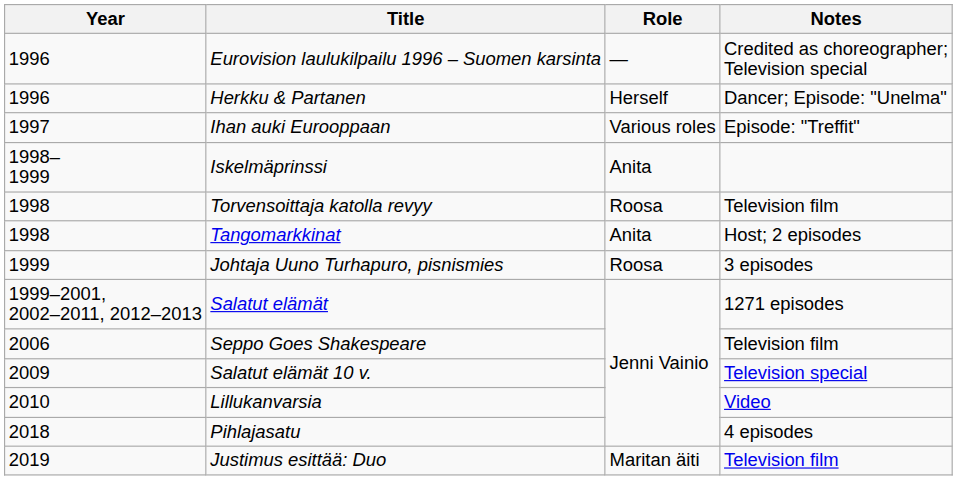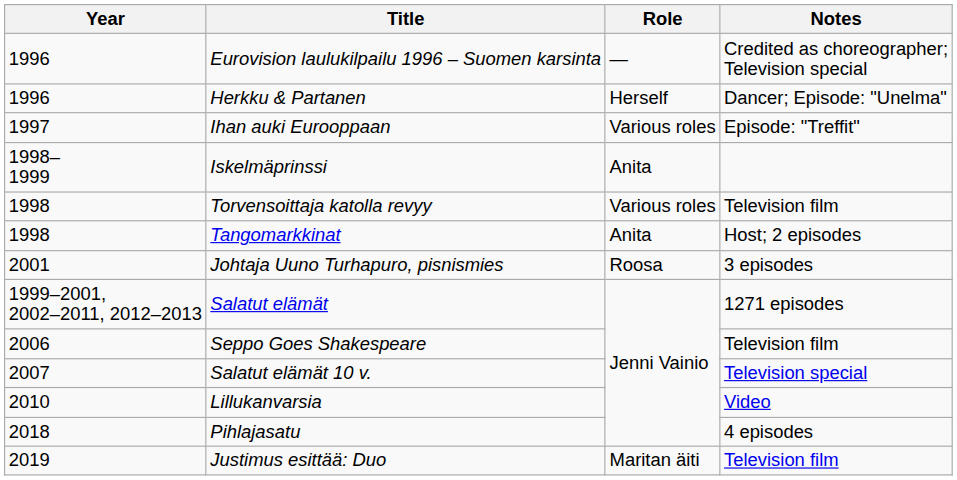Torvensoittaja katolla revyy | Role: Roosa -> Various roles
Johtaja Uuno Turhapuro, pisnismies | Year: 1999 -> 2001
Salatut elämät 10 v. | Year: 2009 -> 2007
